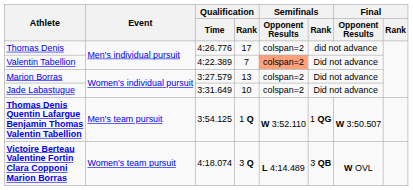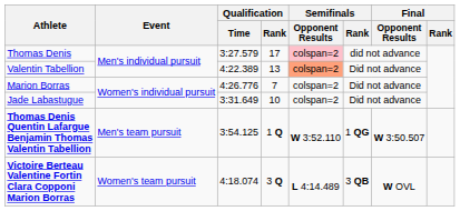Thomas Denis | Qualification / Time: 4:26.776 -> 3:27.579
Thomas Denis | Semifinals / Opponent Results: no background -> pink background
Valentin Tabellion | Qualification / Rank: 7 -> 13
Marion Borras | Qualification / Time: 3:27.579 -> 4:26.776
Marion Borras | Qualification / Rank: 13 -> 7
